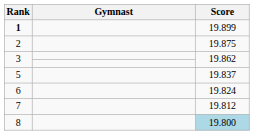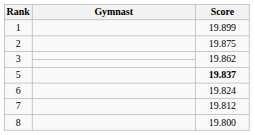1 | Rank: bold -> normal
5 | Score: normal -> bold
8 | Score: lightblue background -> no background
